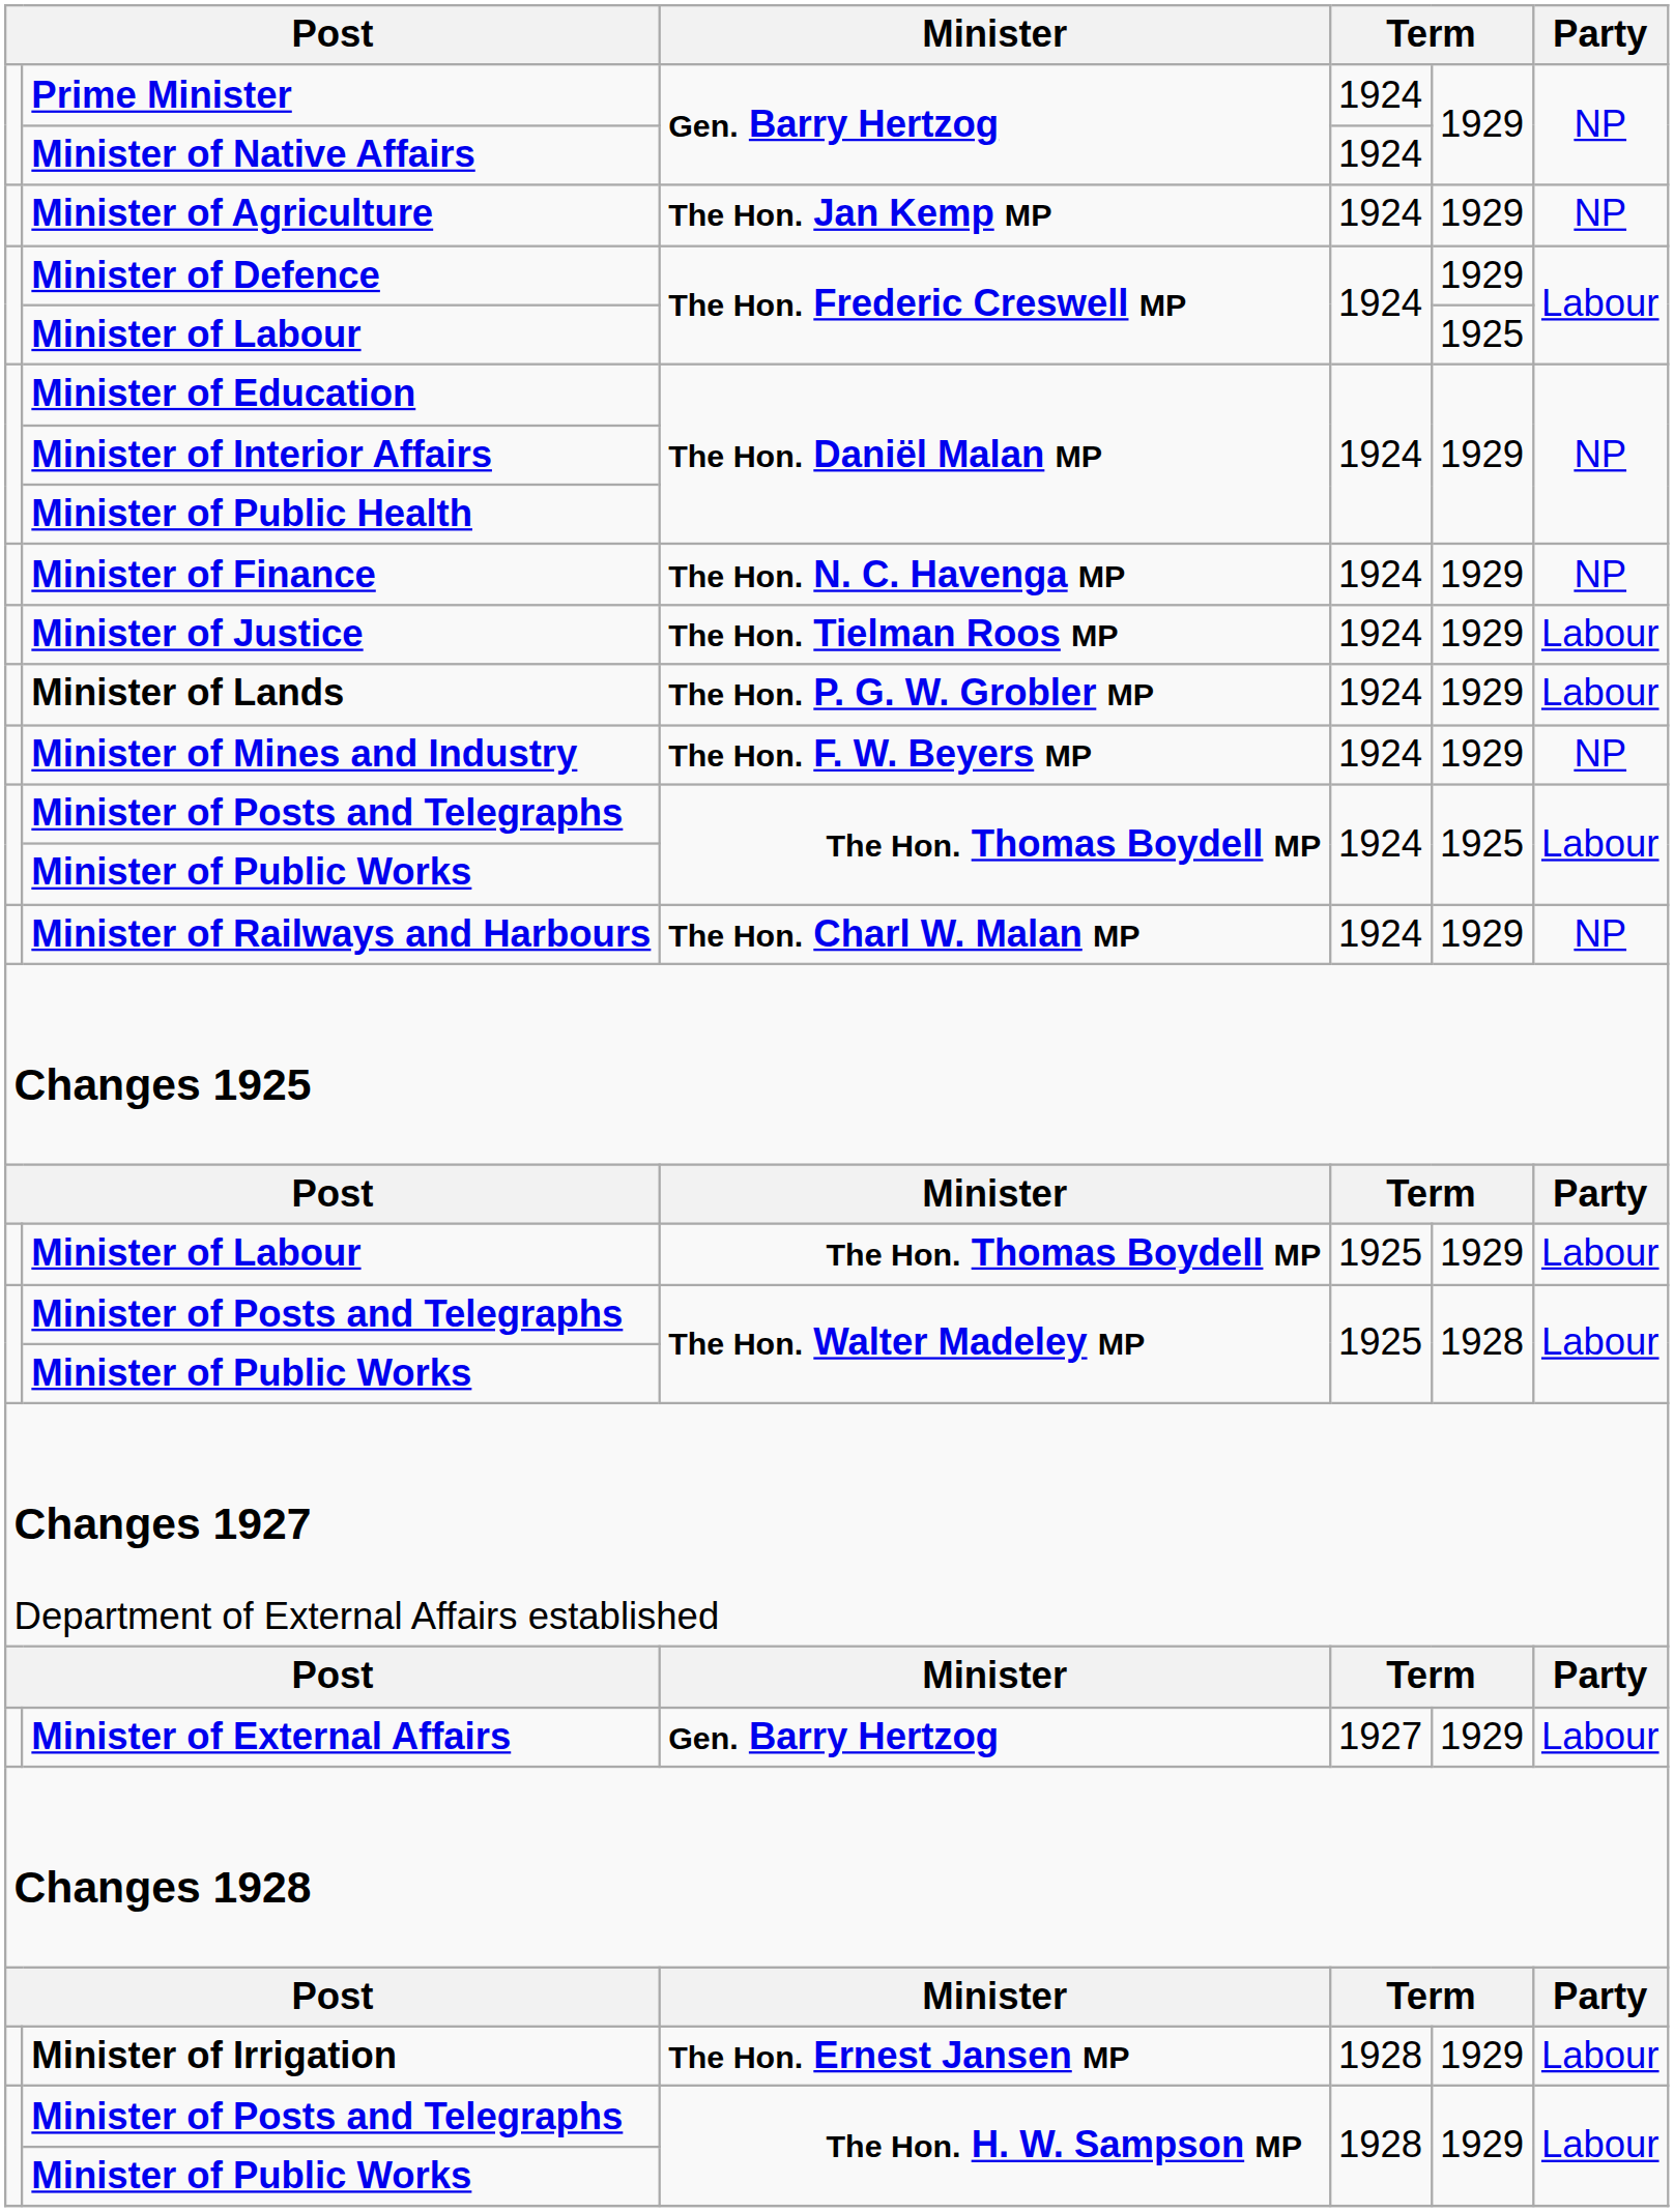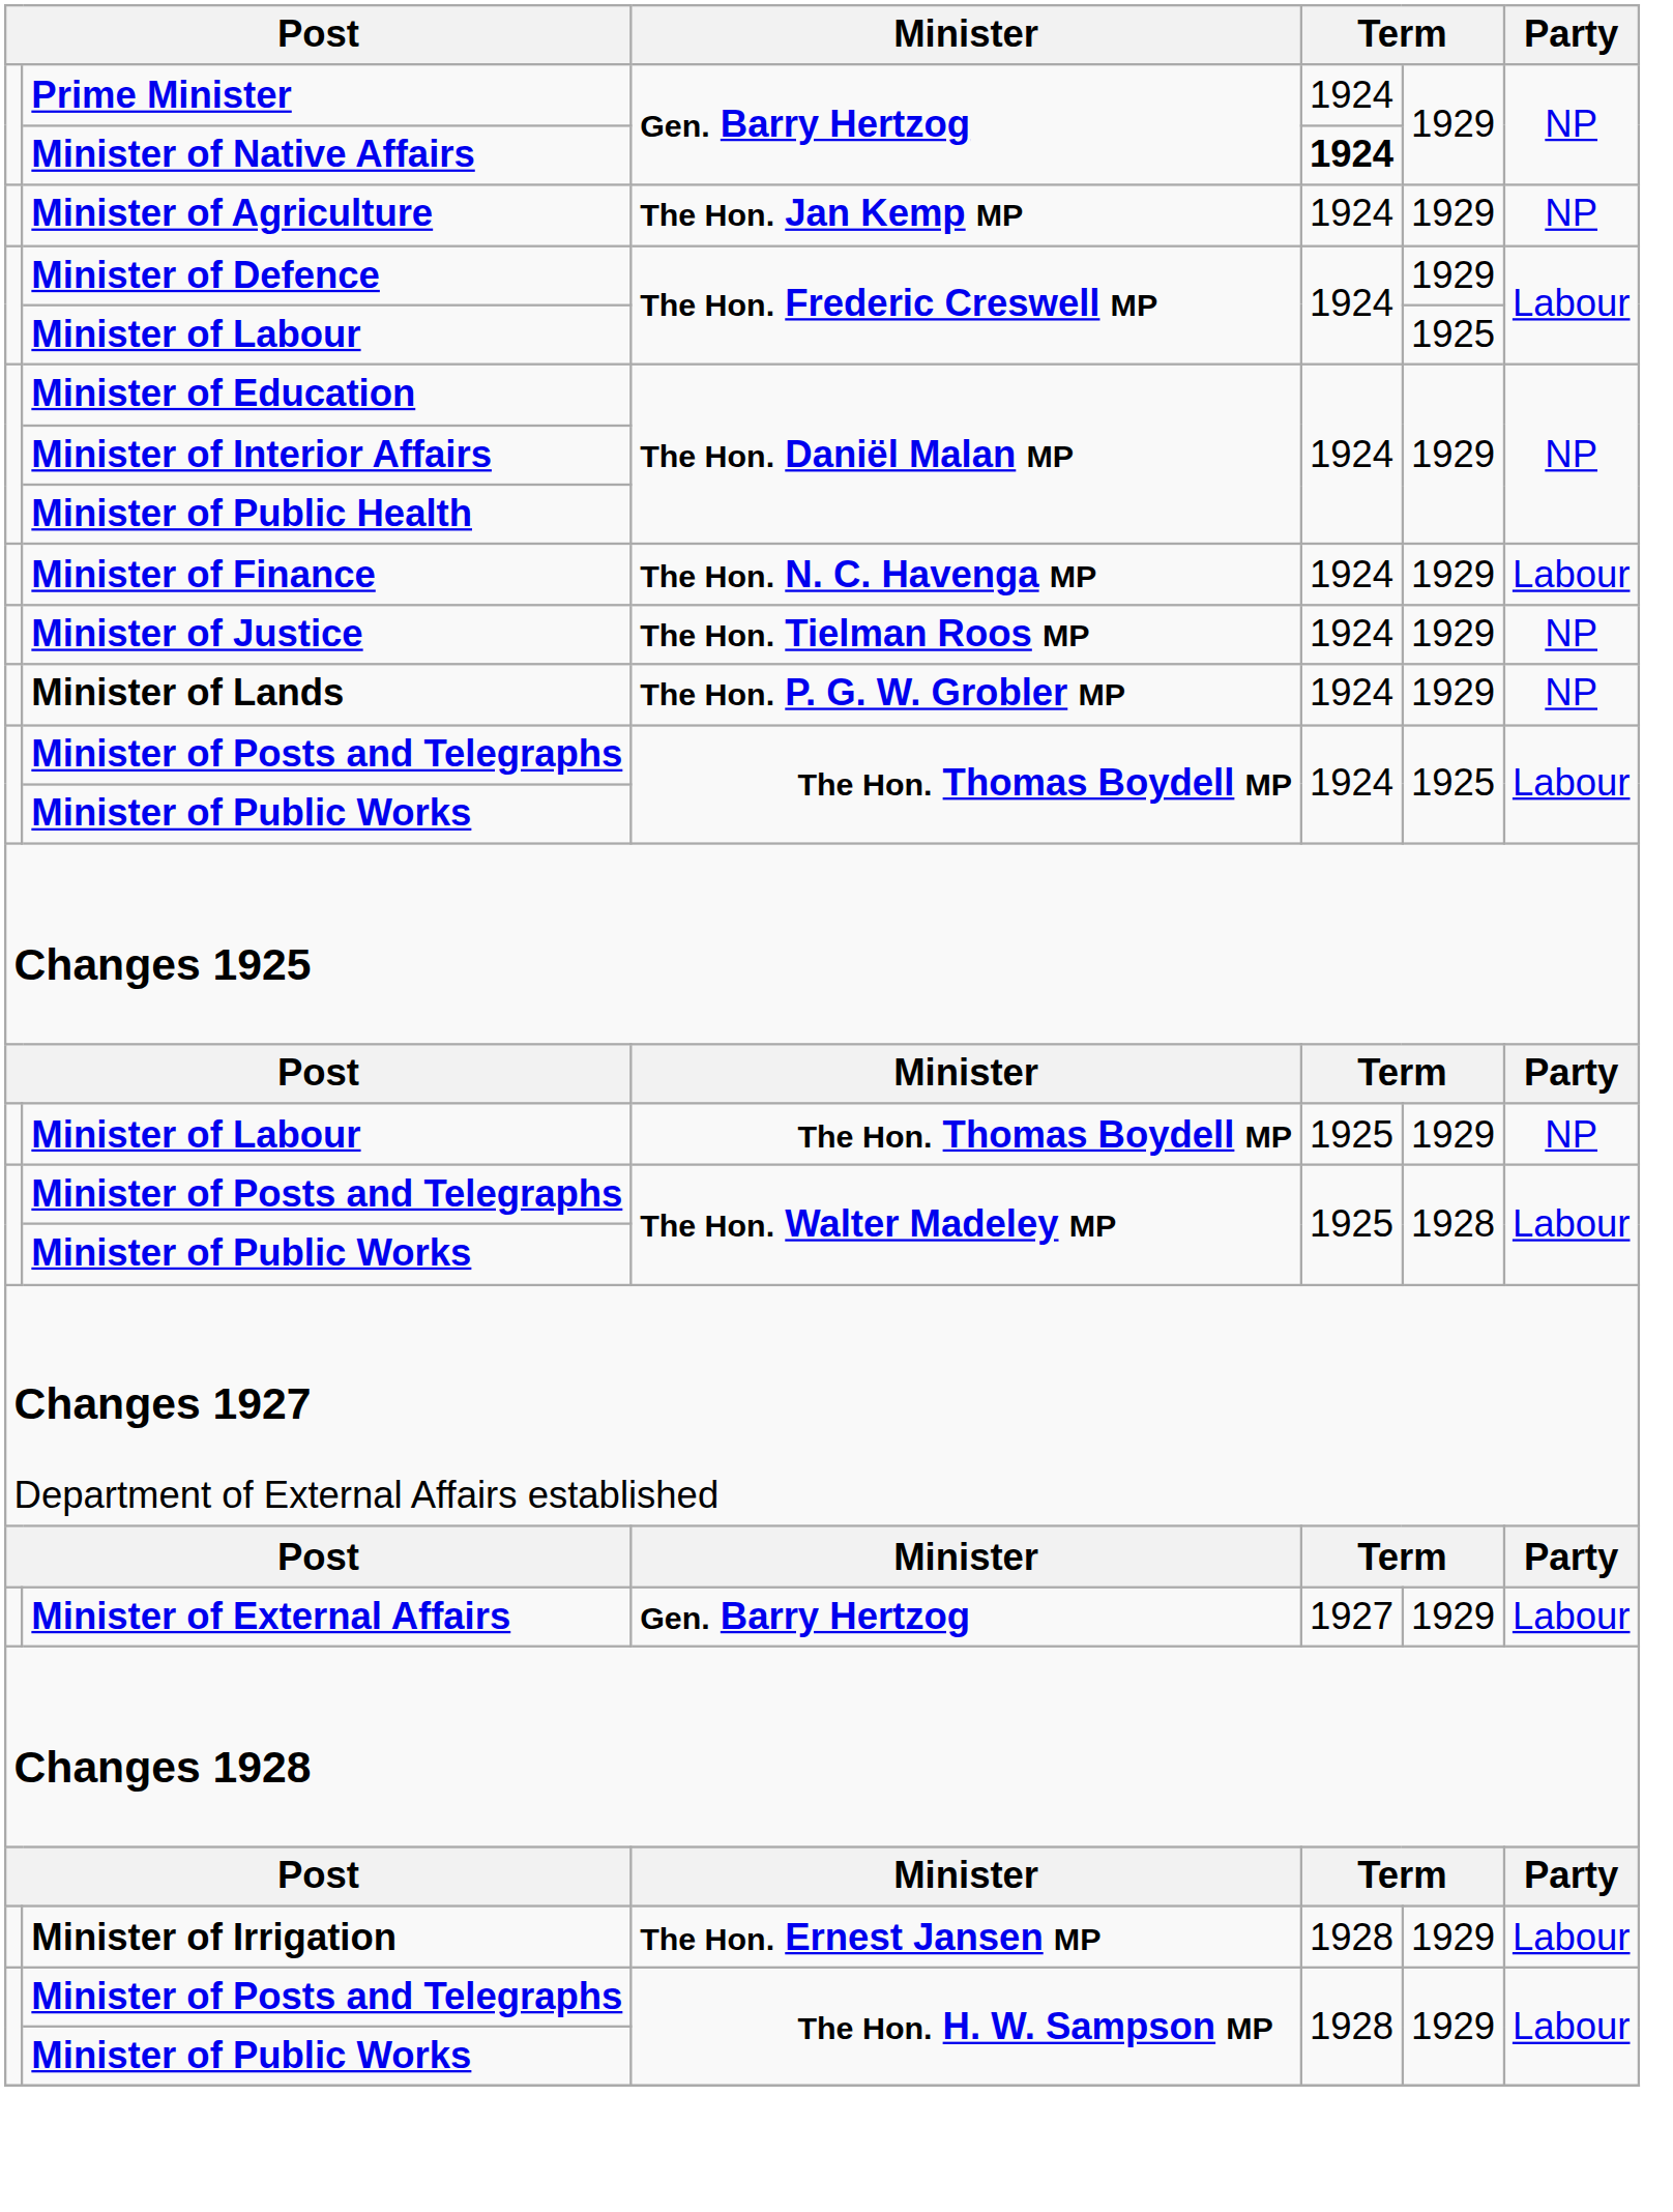Minister of Native Affairs | column 4: normal -> bold
Minister of Finance | Party: NP -> Labour
Minister of Justice | Party: Labour -> NP
Minister of Lands | Party: Labour -> NP
- row: Minister of Mines and Industry | The Hon. F. W. Beyers MP | 1924 | 1929 | NP
- row: Minister of Railways and Harbours | The Hon. Charl W. Malan MP | 1924 | 1929 | NP
Minister of Labour / The Hon. Thomas Boydell MP | Party: Labour -> NP
